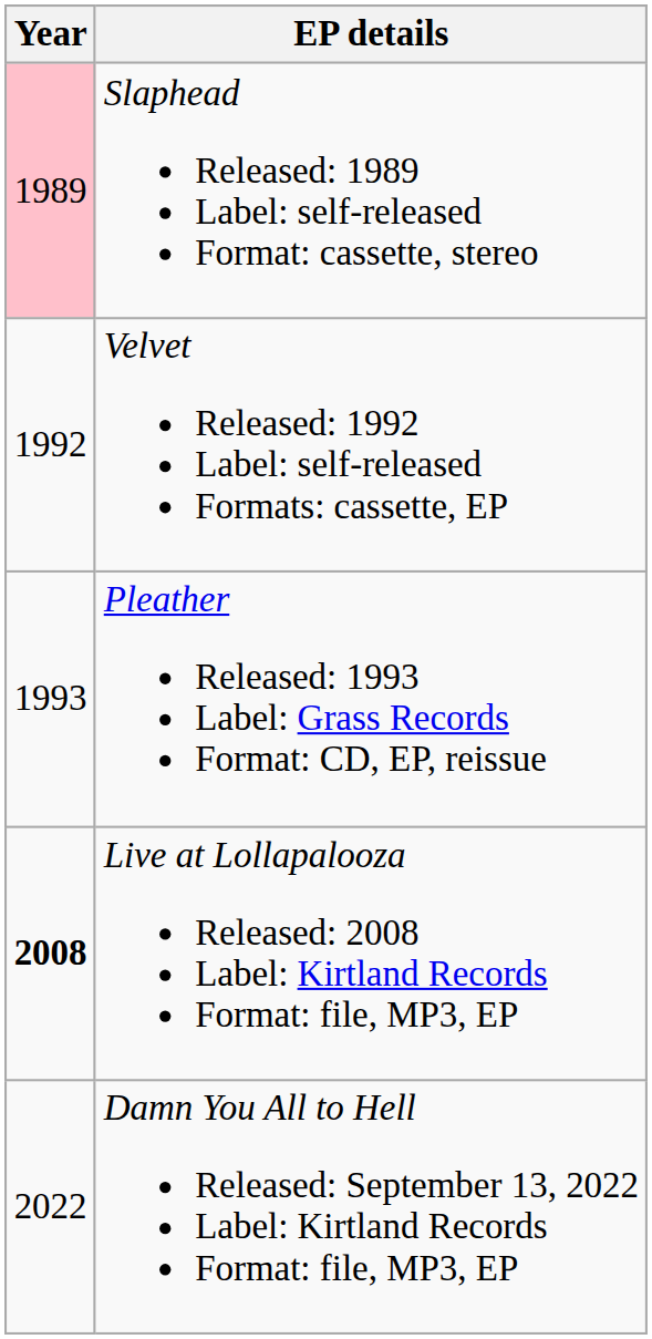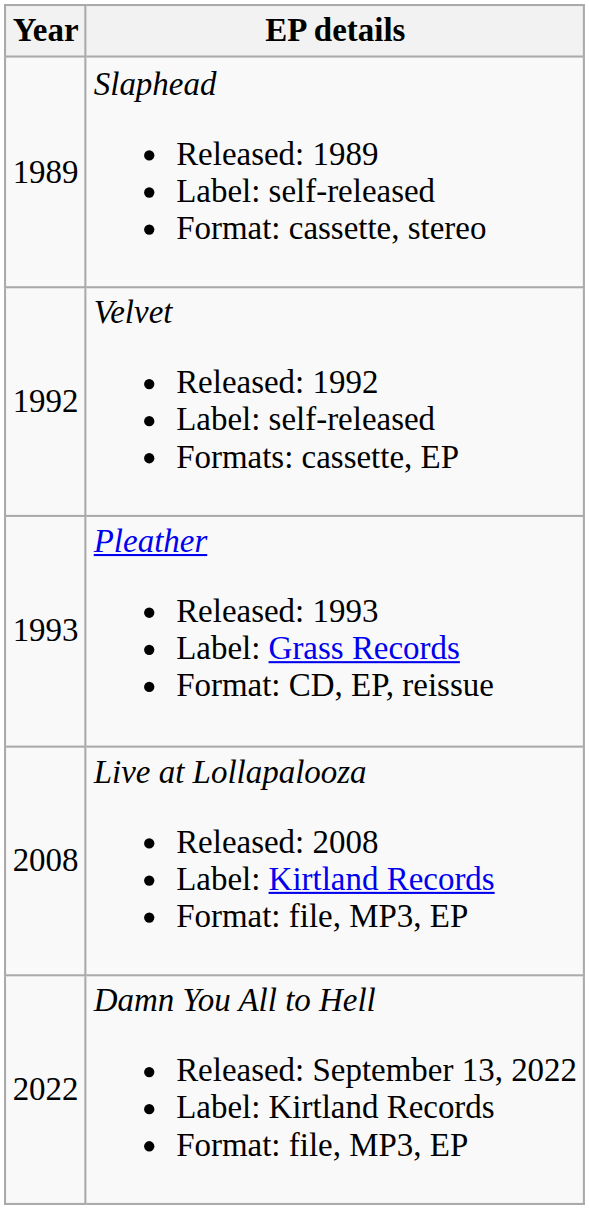row 2 | Year: pink background -> no background
row 5 | Year: bold -> normal
